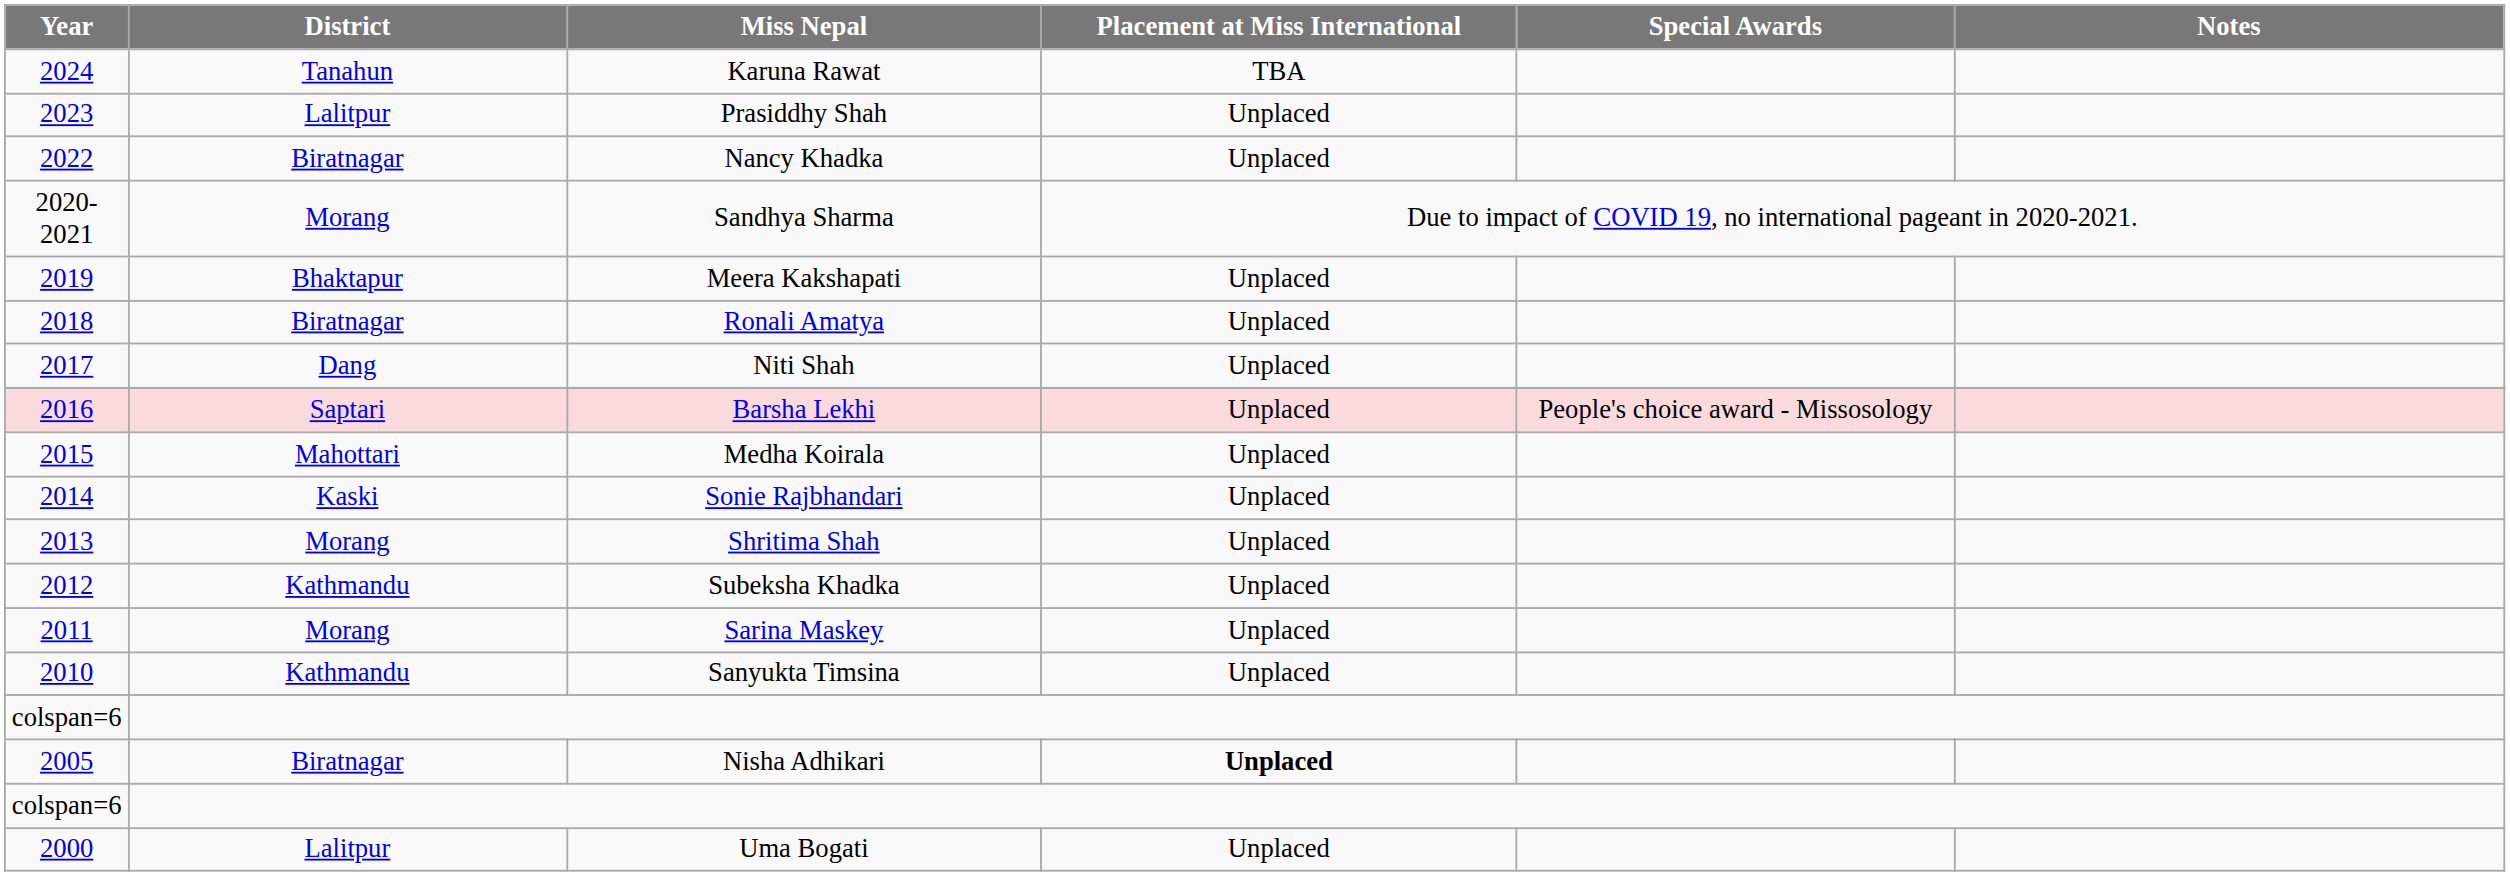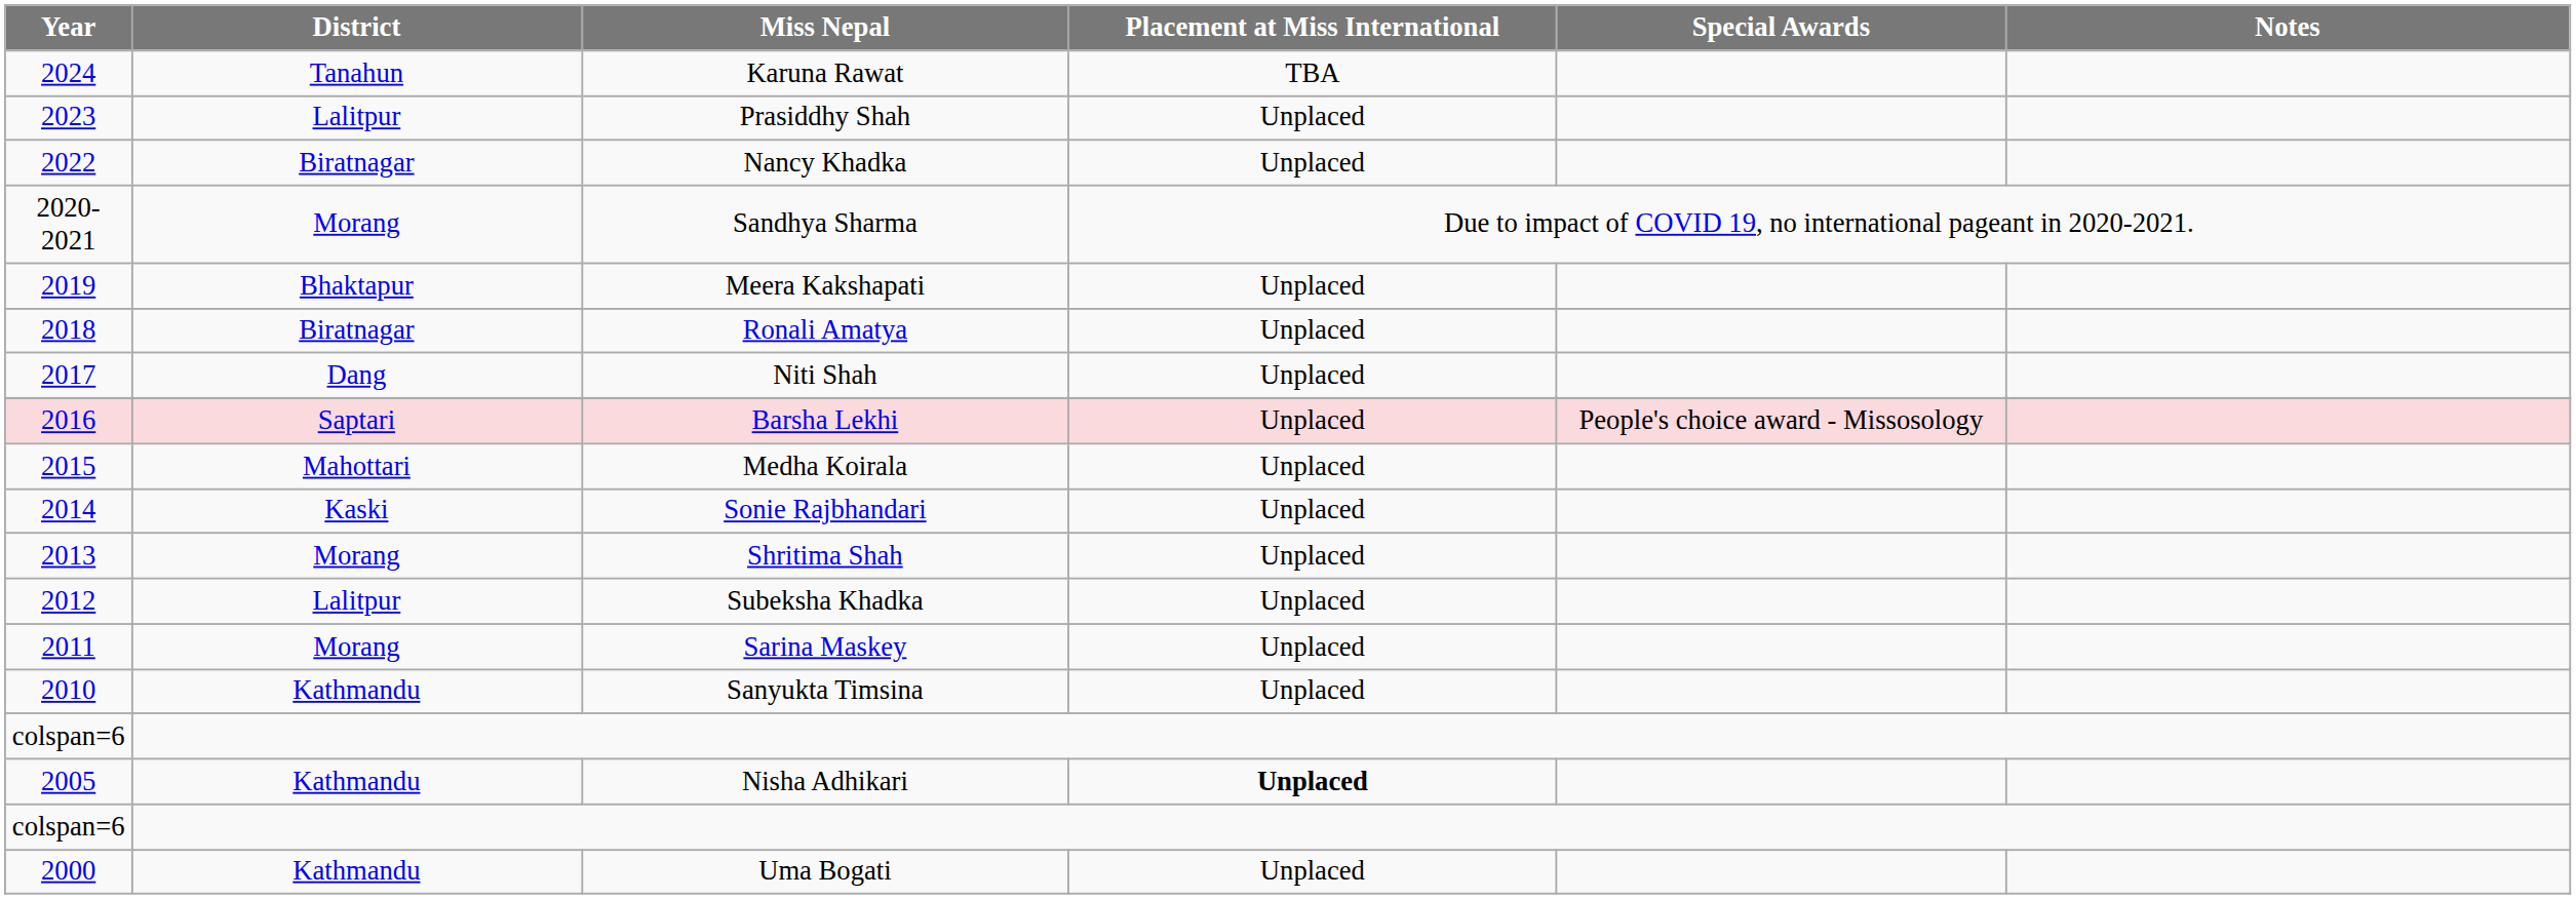Subeksha Khadka | District: Kathmandu -> Lalitpur
Nisha Adhikari | District: Biratnagar -> Kathmandu
Uma Bogati | District: Lalitpur -> Kathmandu
